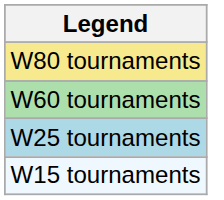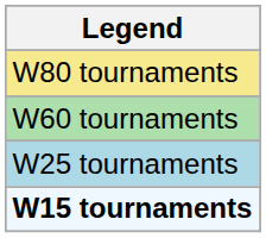row 5 | column 1: normal -> bold
